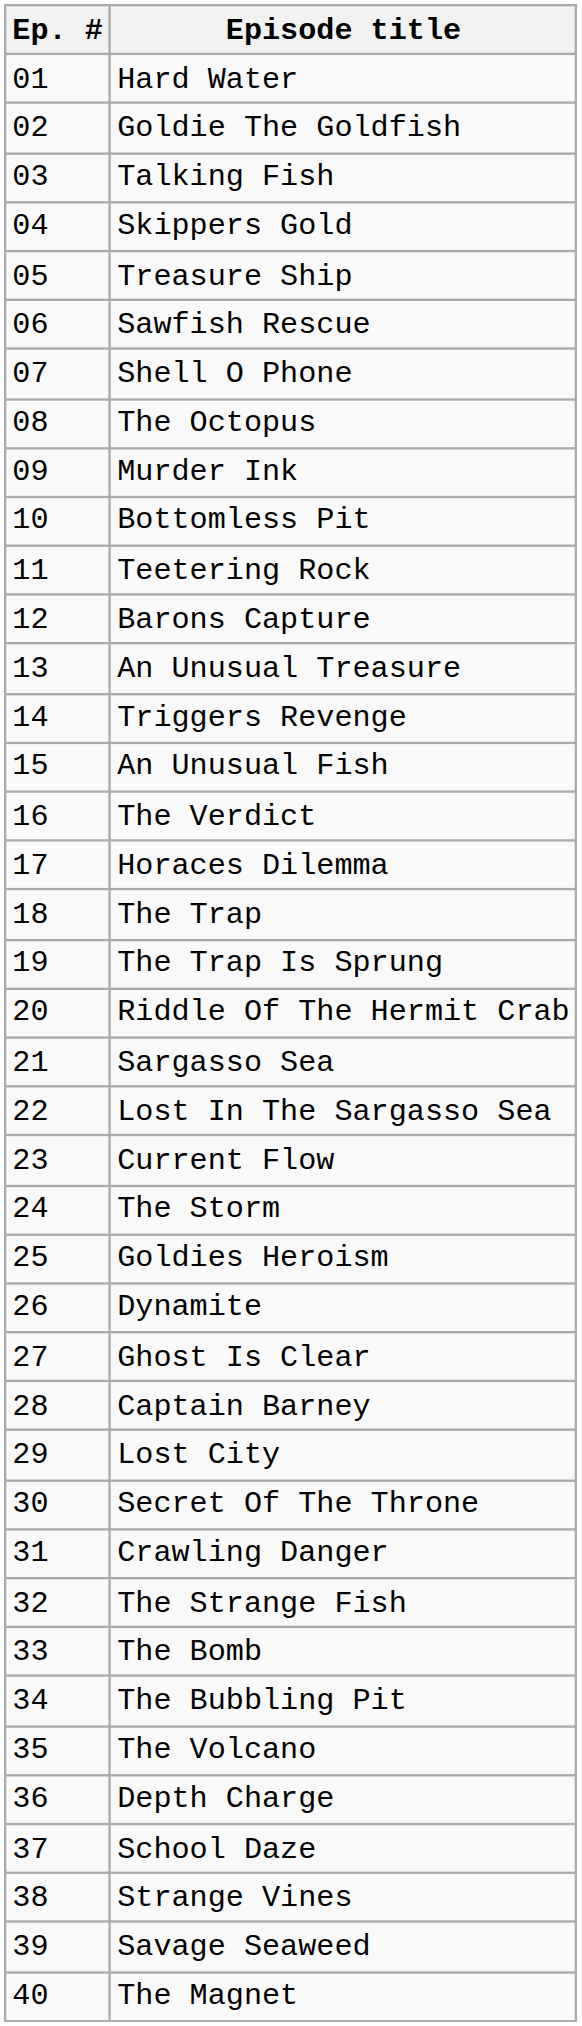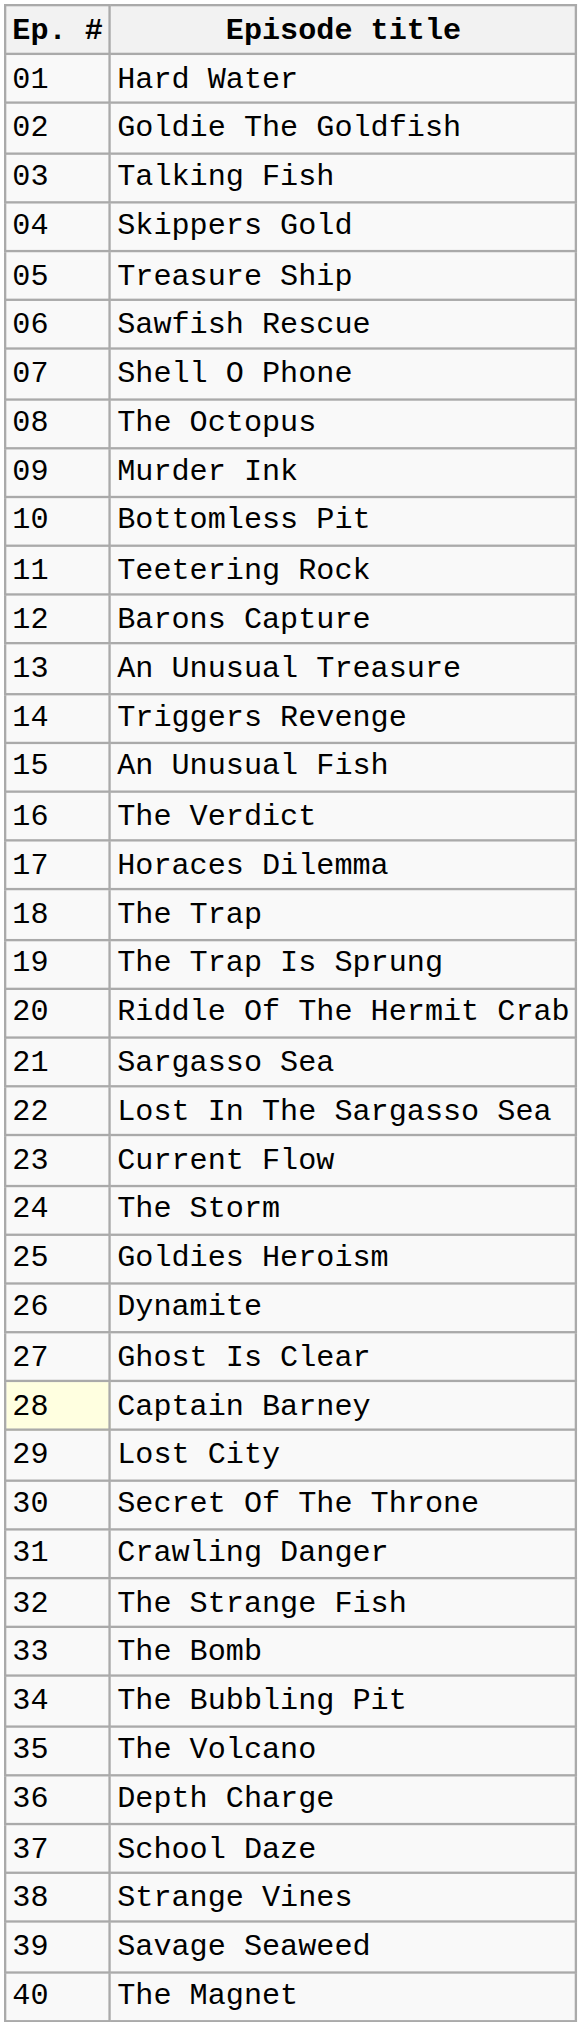Captain Barney | Ep. #: no background -> lightyellow background
